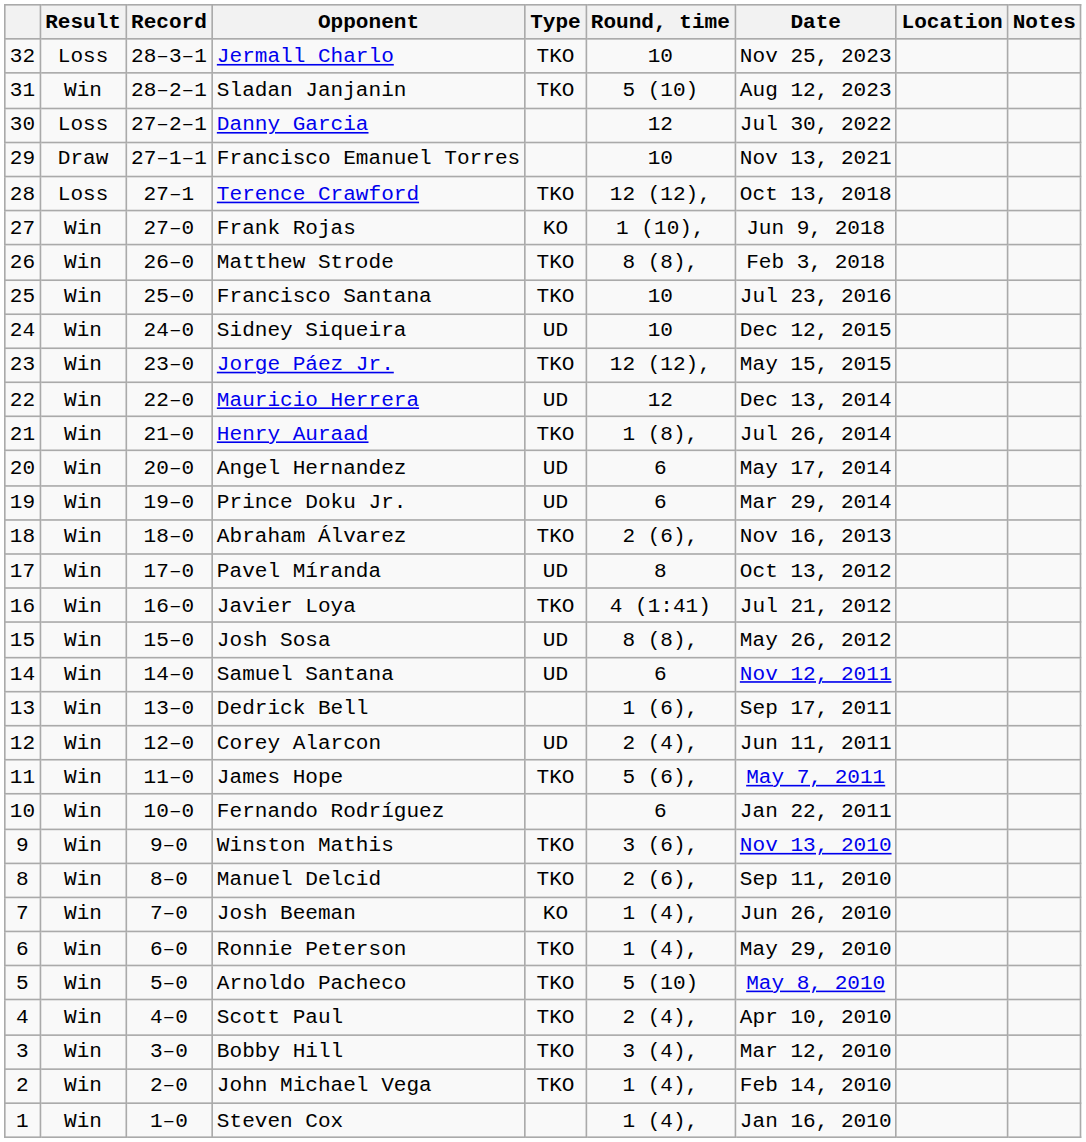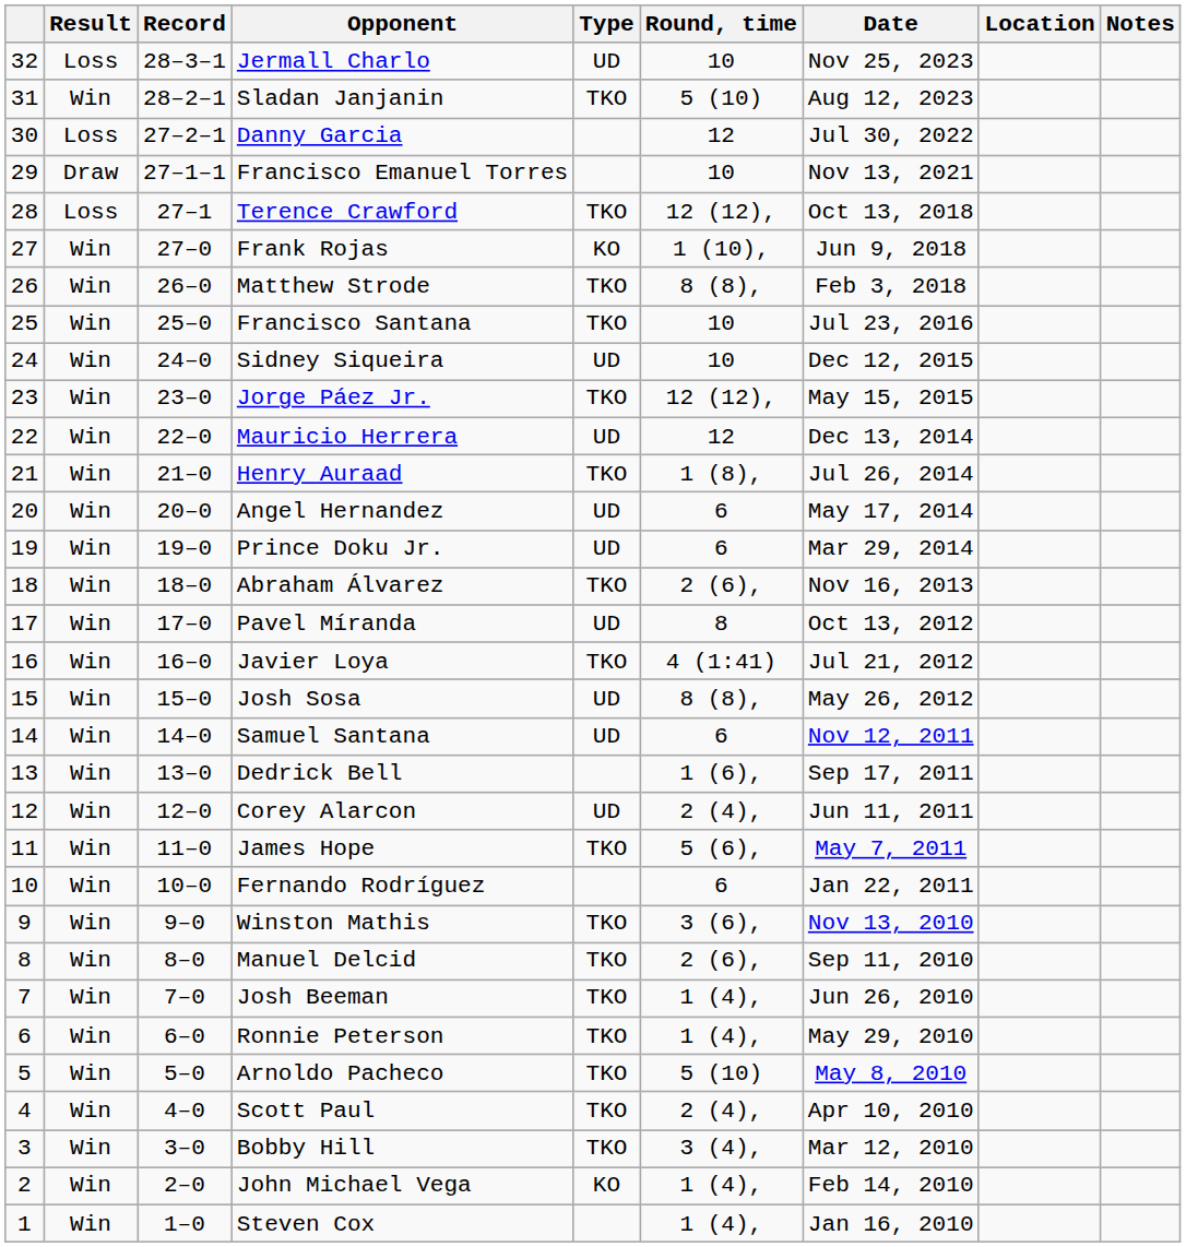Jermall Charlo | Type: TKO -> UD
Josh Beeman | Type: KO -> TKO
John Michael Vega | Type: TKO -> KO
